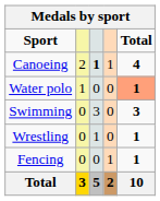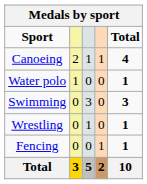Canoeing | column 3: bold -> normal
Water polo | Total: lightsalmon background -> no background
